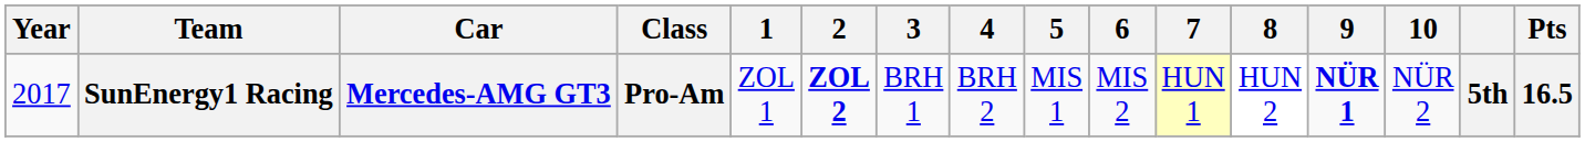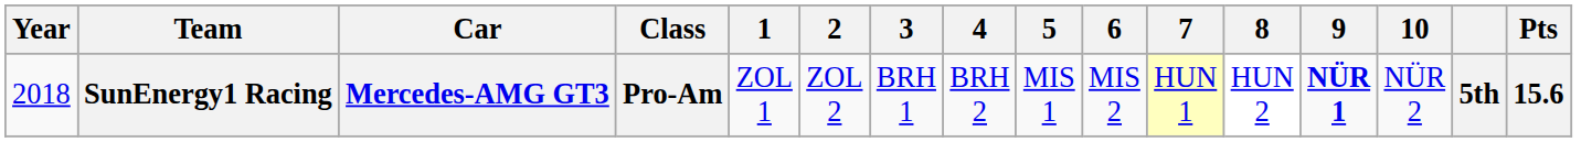SunEnergy1 Racing | Year: 2017 -> 2018
SunEnergy1 Racing | 2: bold -> normal
SunEnergy1 Racing | Pts: 16.5 -> 15.6
